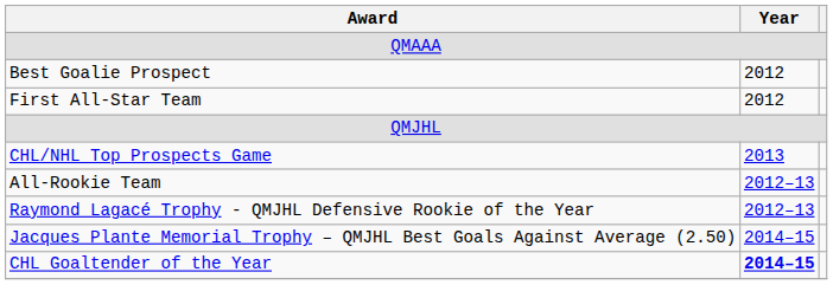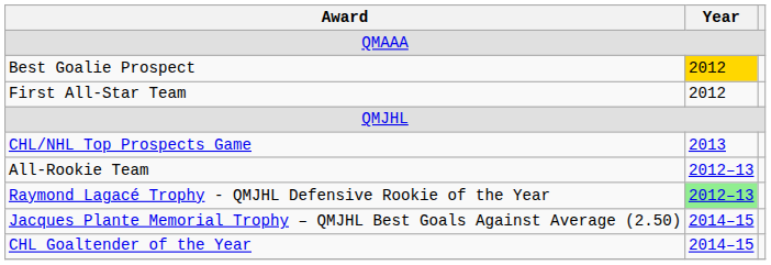Best Goalie Prospect | Year: no background -> gold background
Raymond Lagacé Trophy - QMJHL Defensive Rookie of the Year | Year: no background -> lightgreen background
CHL Goaltender of the Year | Year: bold -> normal
